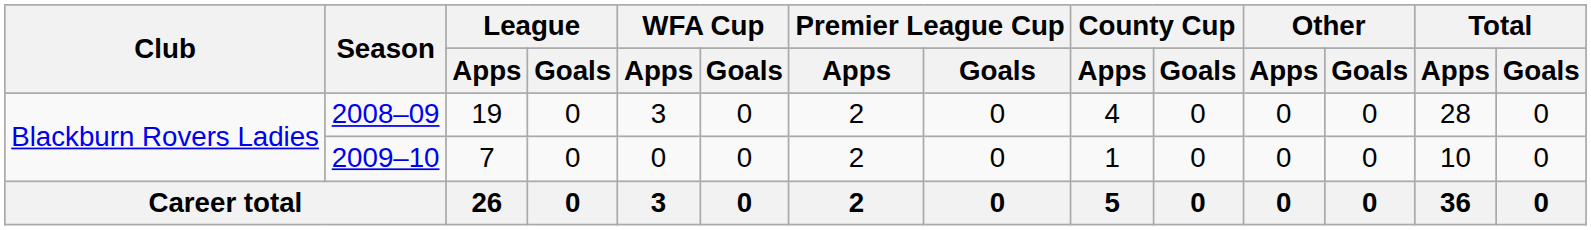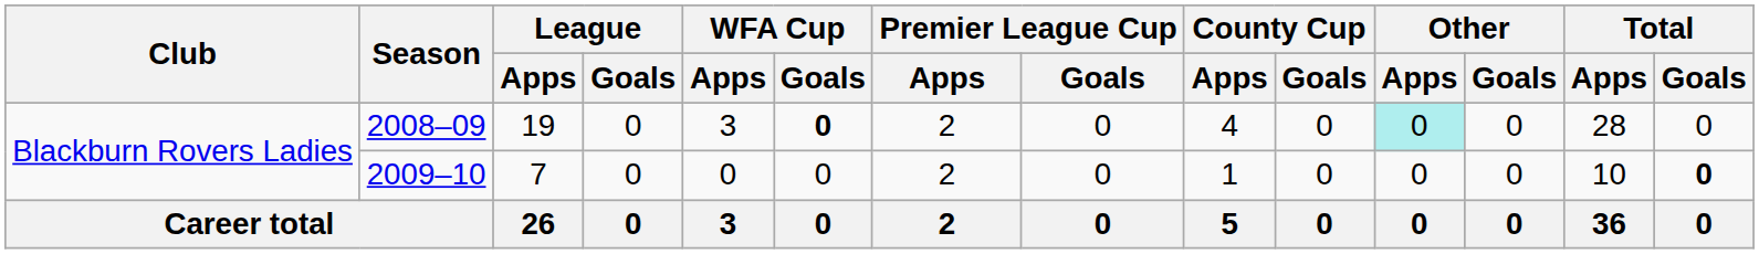2008–09 | WFA Cup / Goals: normal -> bold
2008–09 | Other / Apps: no background -> paleturquoise background
2009–10 | Total / Goals: normal -> bold
